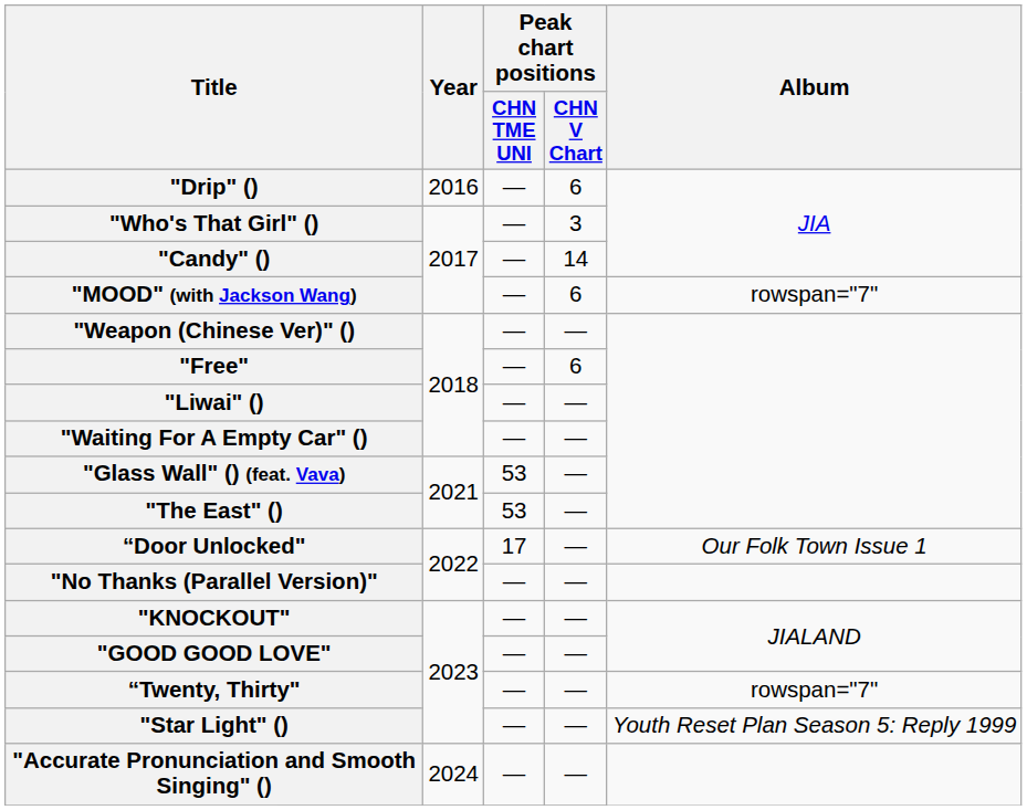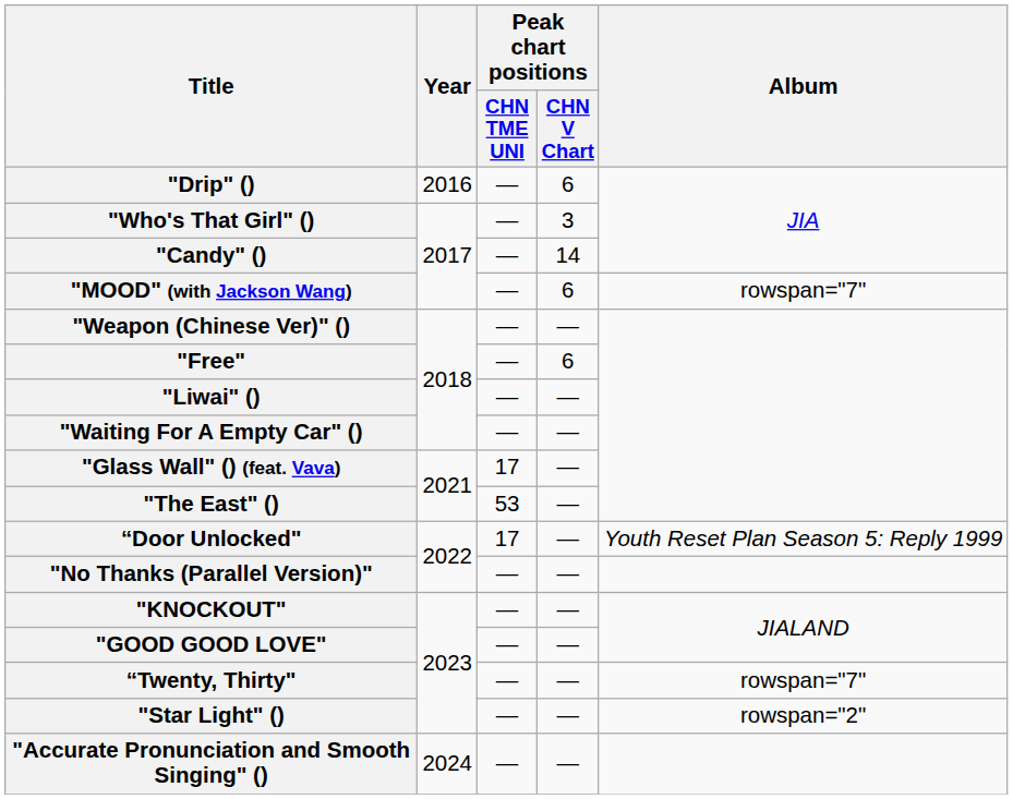"Glass Wall" () (feat. Vava) | Peak chart positions / CHN TME UNI: 53 -> 17
“Door Unlocked" | Album: Our Folk Town Issue 1 -> Youth Reset Plan Season 5: Reply 1999
"Star Light" () | Album: Youth Reset Plan Season 5: Reply 1999 -> rowspan="2"
